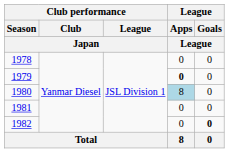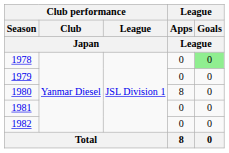1978 | League / Goals / League: no background -> lightgreen background
1979 | League / Apps / League: bold -> normal
1980 | League / Apps / League: lightblue background -> no background
1982 | League / Goals / League: bold -> normal
